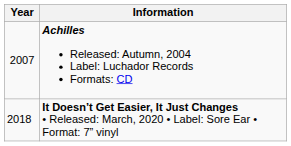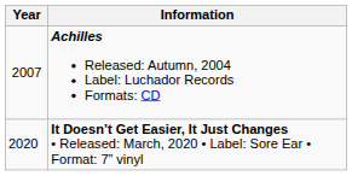row 3 | Year: 2018 -> 2020
